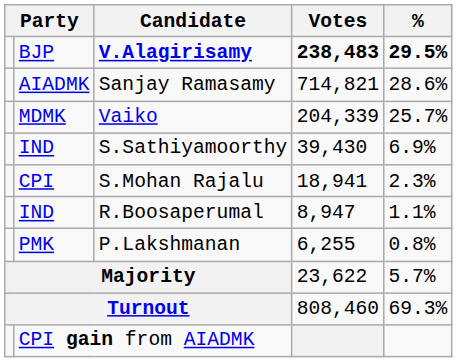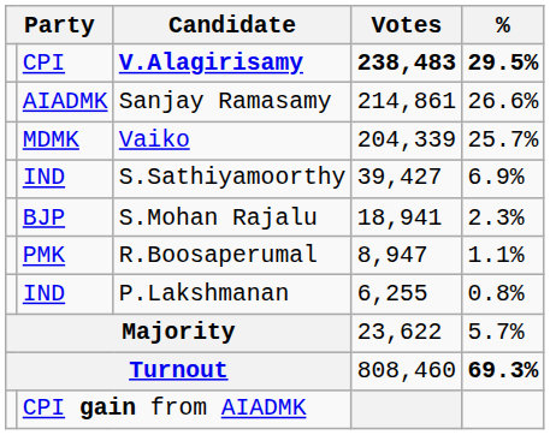V.Alagirisamy | column 2: BJP -> CPI
Sanjay Ramasamy | Votes: 714,821 -> 214,861
Sanjay Ramasamy | %: 28.6% -> 26.6%
S.Sathiyamoorthy | Votes: 39,430 -> 39,427
S.Mohan Rajalu | column 2: CPI -> BJP
R.Boosaperumal | column 2: IND -> PMK
P.Lakshmanan | column 2: PMK -> IND
Turnout | %: normal -> bold
